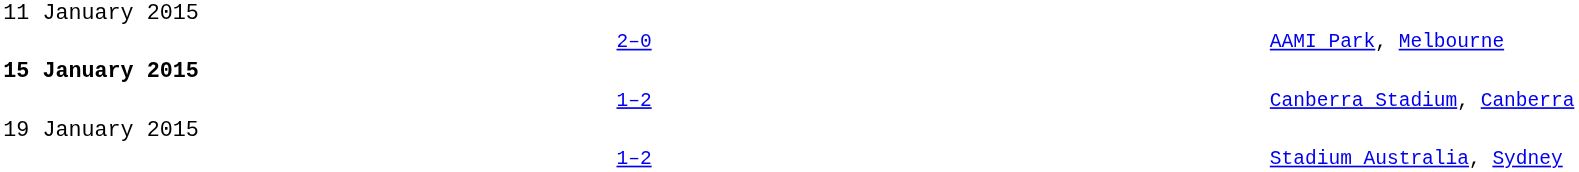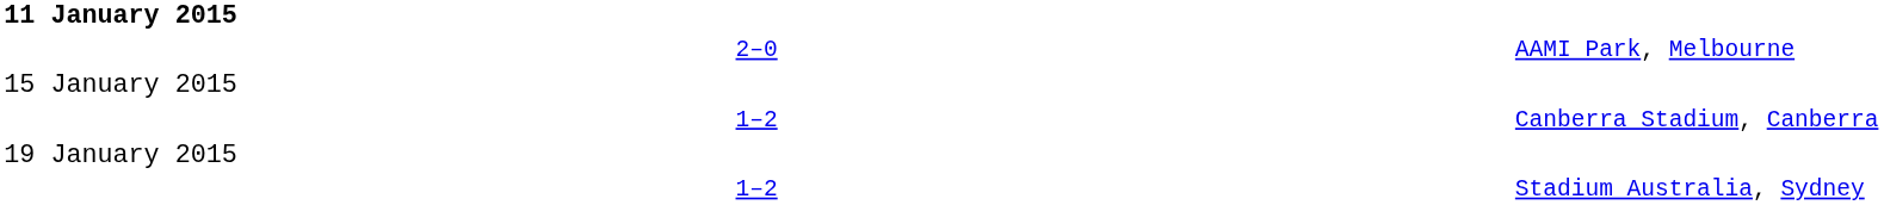11 January 2015 | column 1: normal -> bold
15 January 2015 | column 1: bold -> normal
